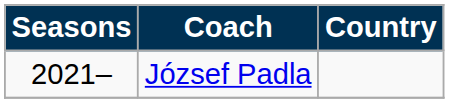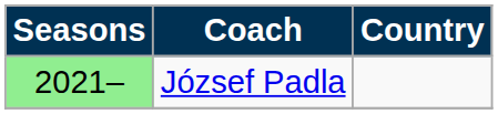József Padla | Seasons: no background -> lightgreen background
